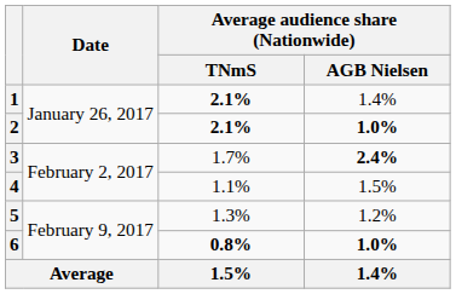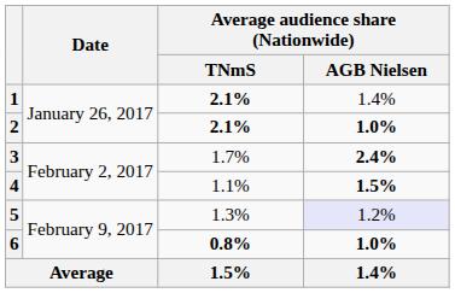4 | Average audience share (Nationwide) / AGB Nielsen: normal -> bold
5 | Average audience share (Nationwide) / AGB Nielsen: no background -> lavender background
